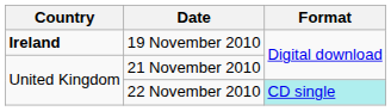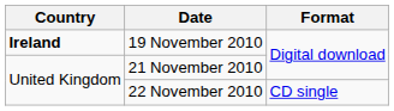22 November 2010 | Format: paleturquoise background -> no background
